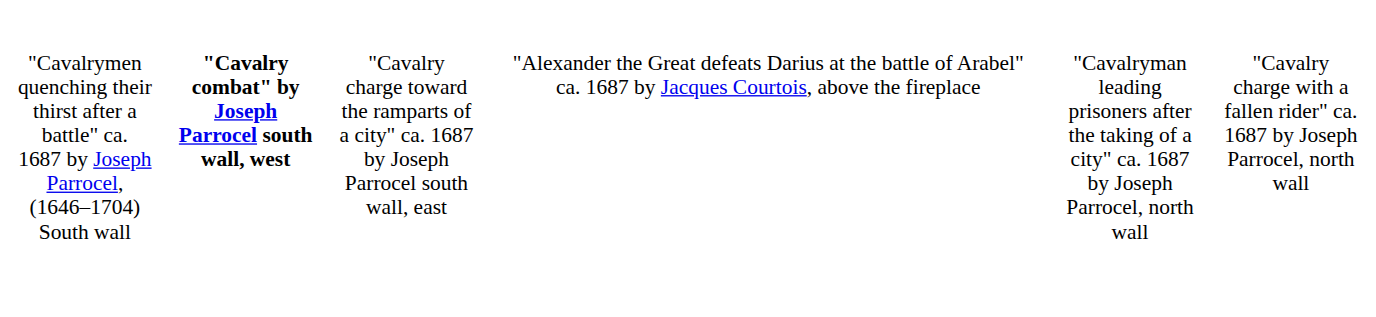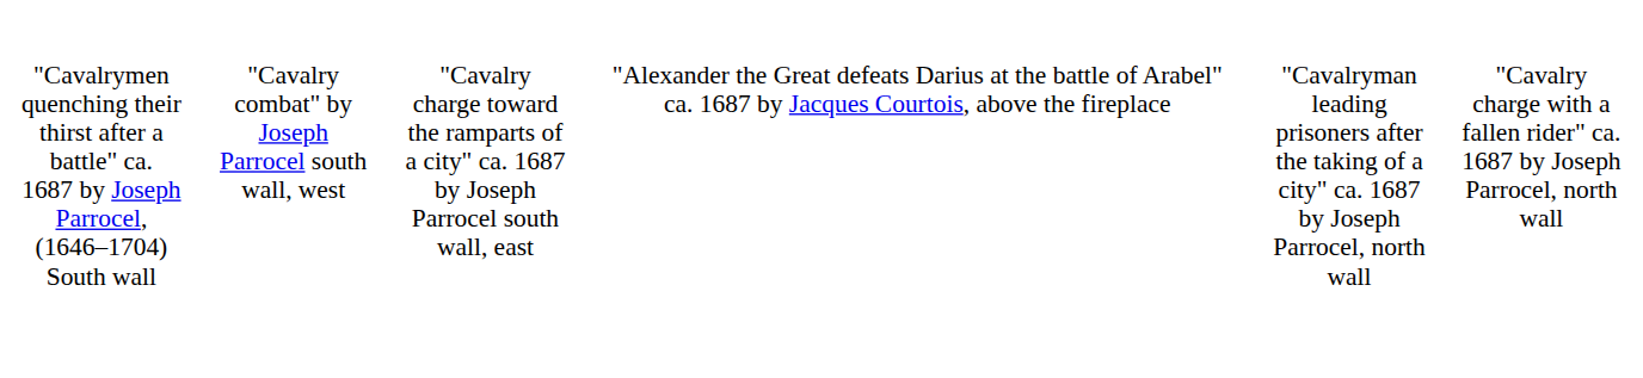row 1 | column 2: bold -> normal
